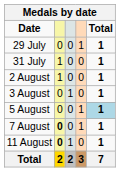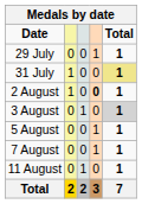31 July | Total: no background -> khaki background
2 August | column 4: normal -> bold
3 August | Total: no background -> lightgrey background
5 August | Total: lightblue background -> no background
7 August | column 2: bold -> normal
11 August | column 2: bold -> normal
